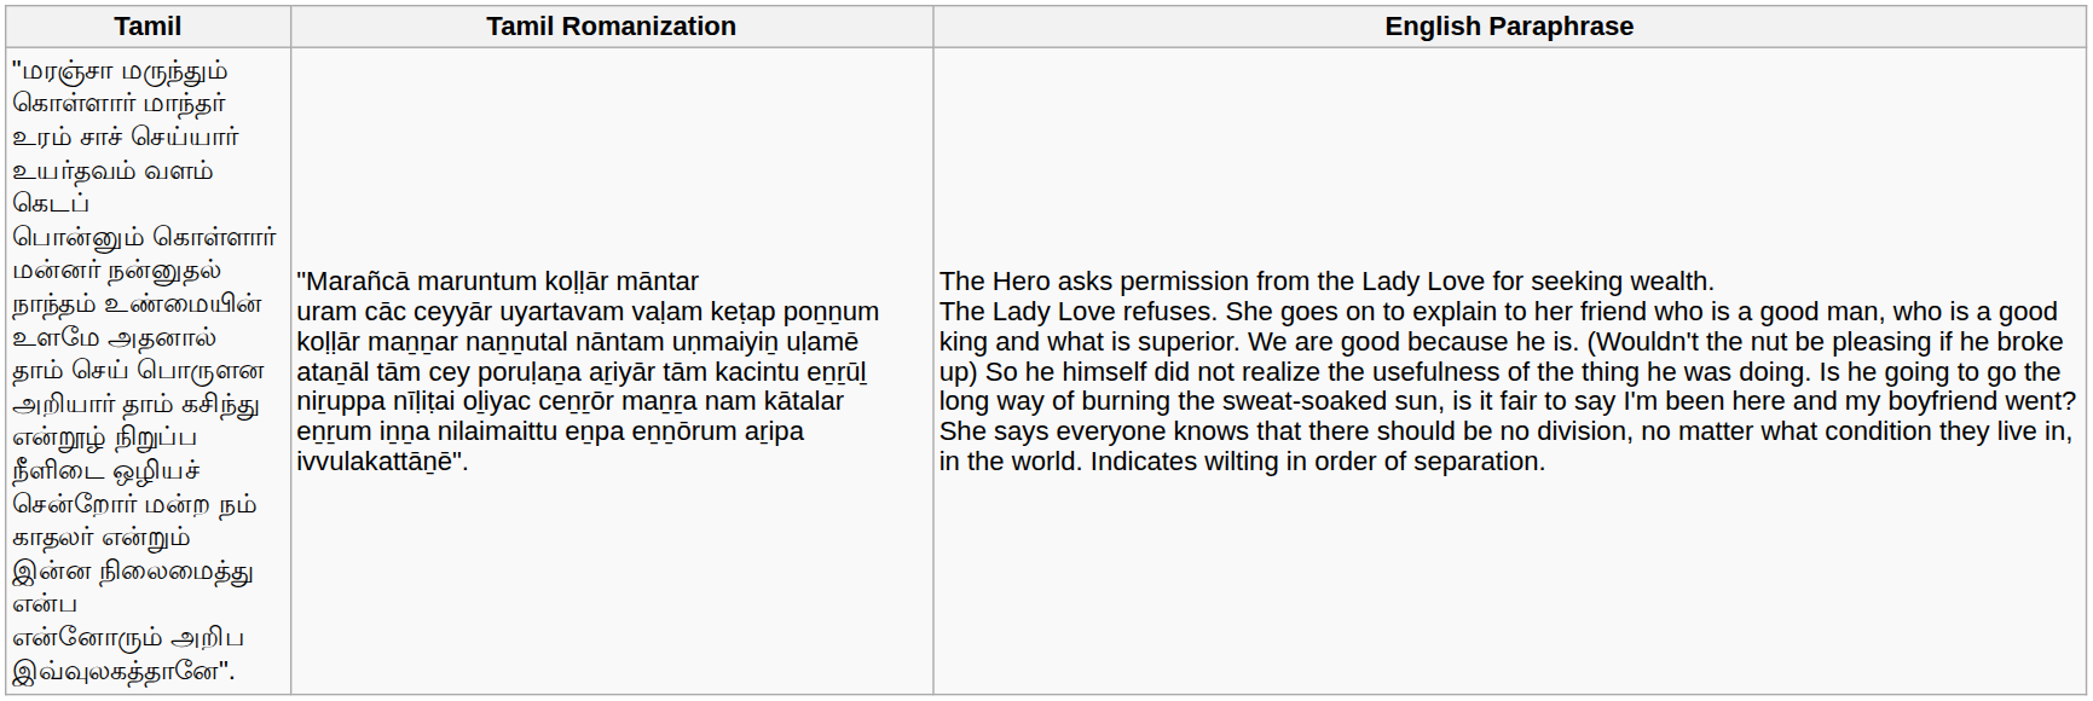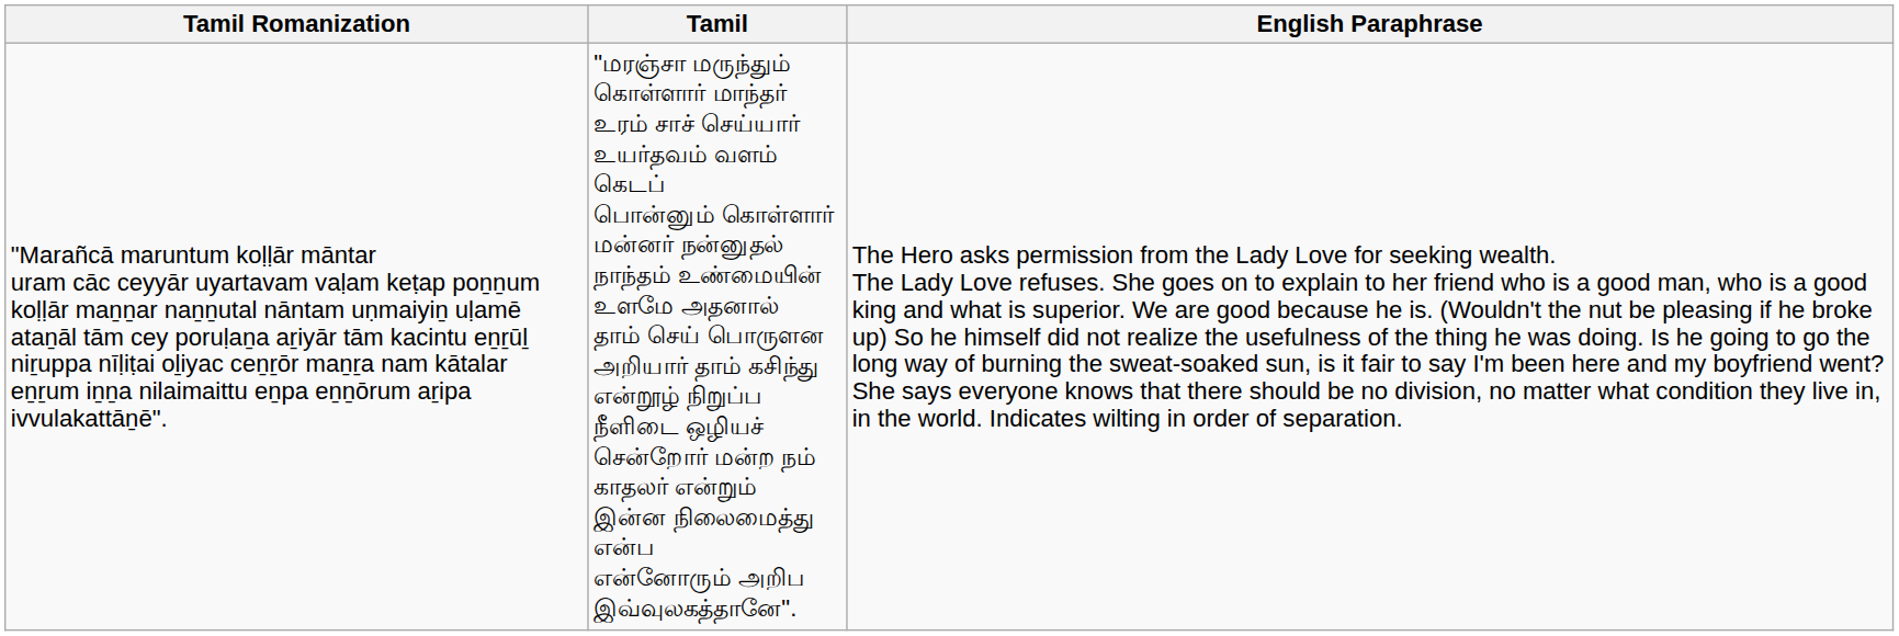columns swapped: Tamil <-> Tamil Romanization
